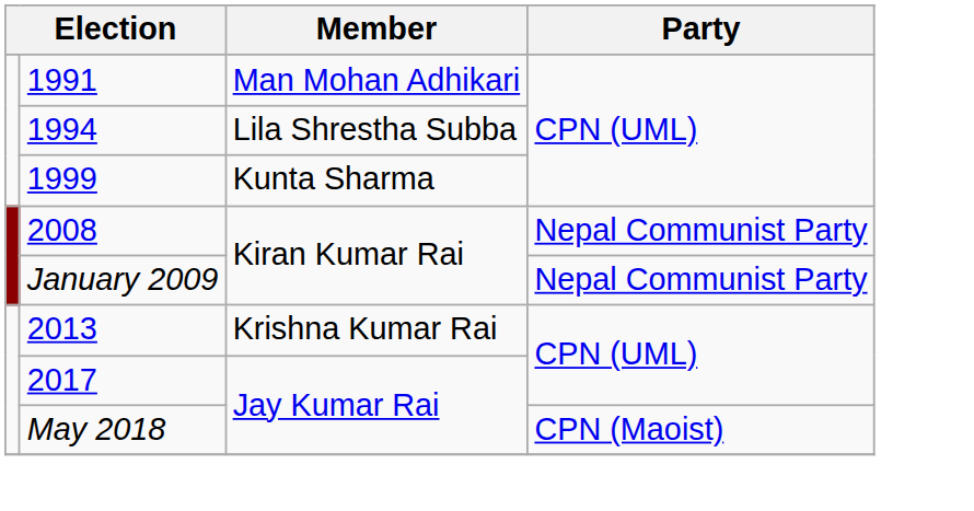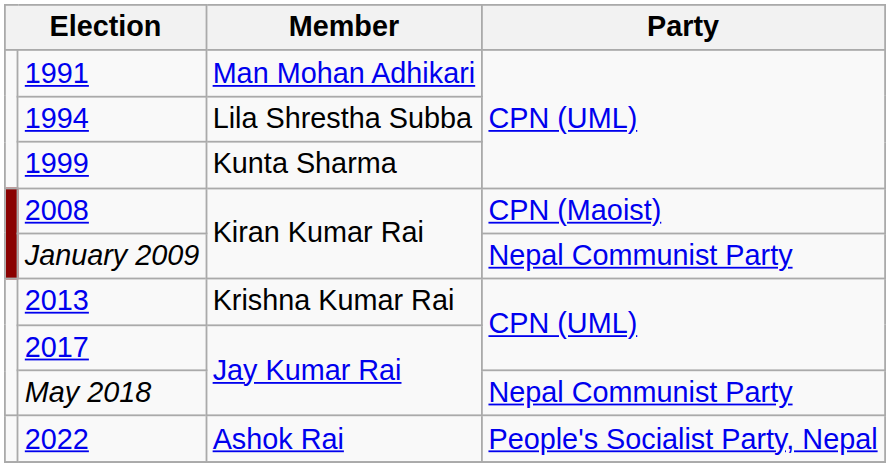2008 | Party: Nepal Communist Party -> CPN (Maoist)
May 2018 | Party: CPN (Maoist) -> Nepal Communist Party
+ row: 2022 | Ashok Rai | People's Socialist Party, Nepal
